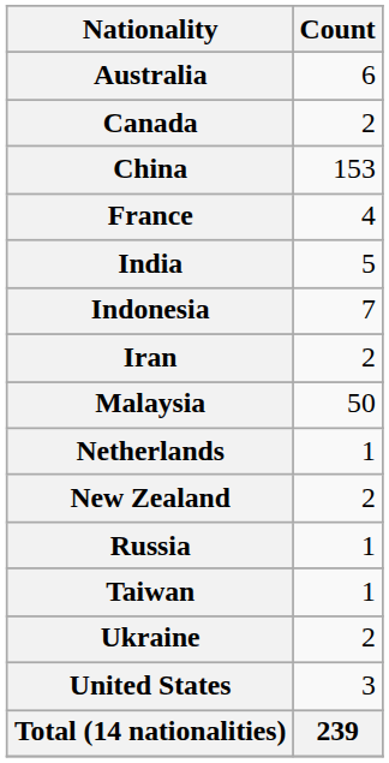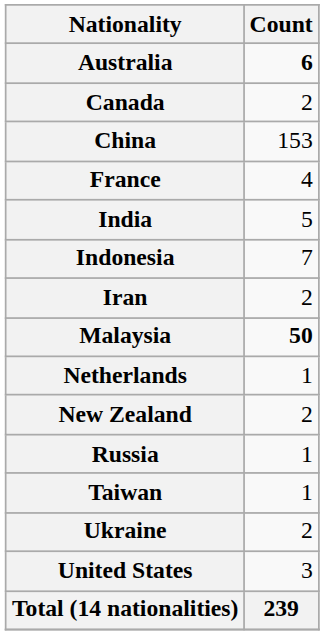Australia | Count: normal -> bold
Malaysia | Count: normal -> bold
